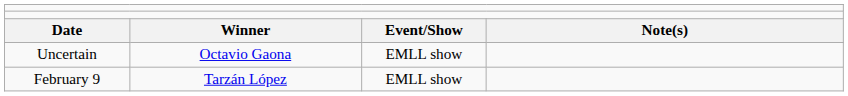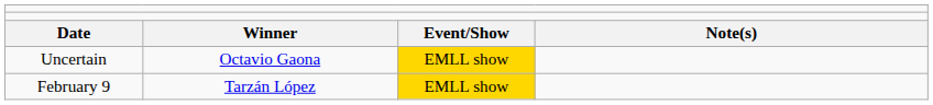Uncertain | column 3: no background -> gold background
February 9 | column 3: no background -> gold background
